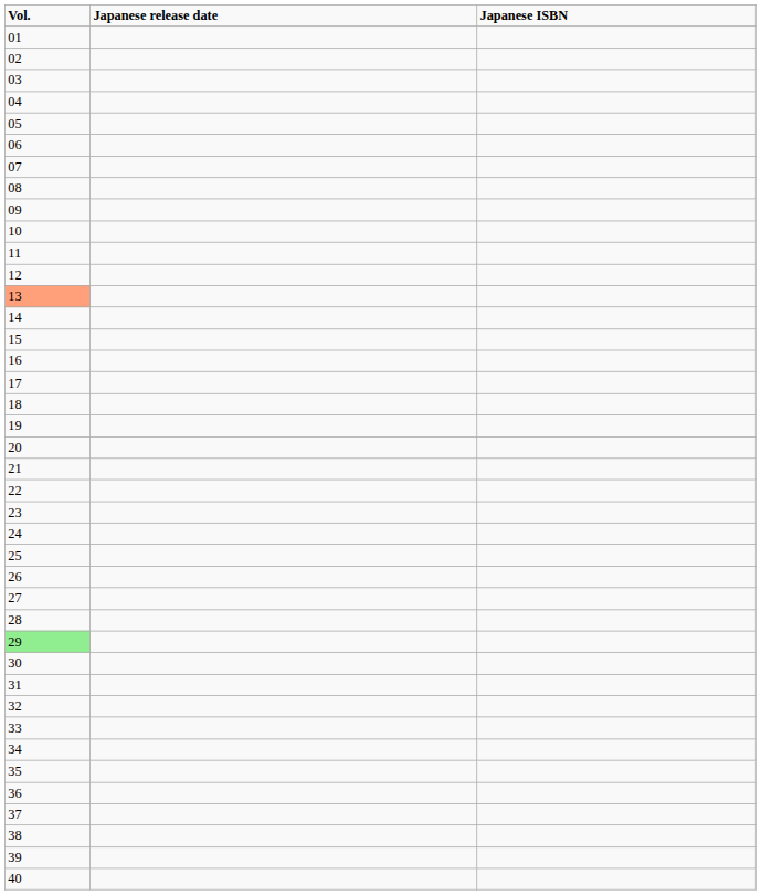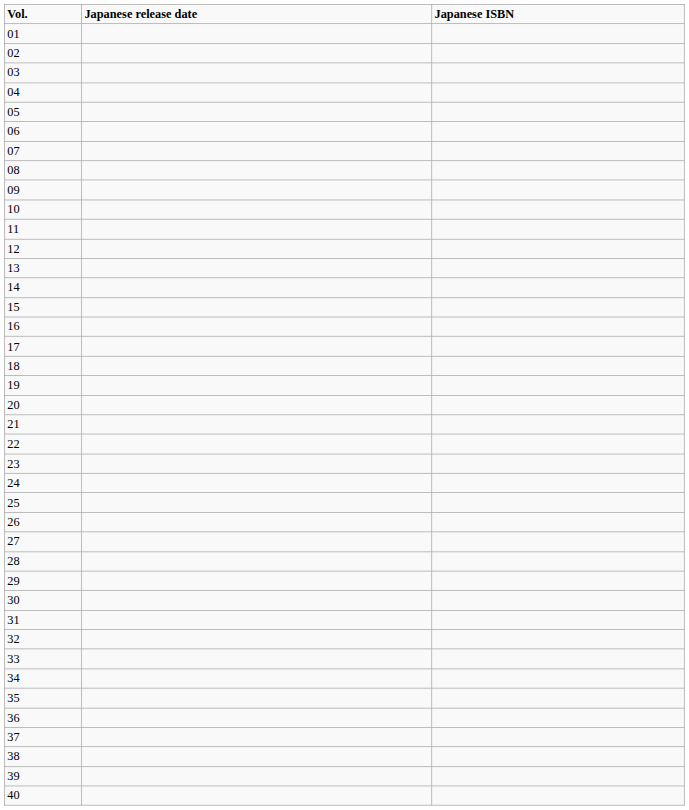13 | Vol.: lightsalmon background -> no background
29 | Vol.: lightgreen background -> no background
